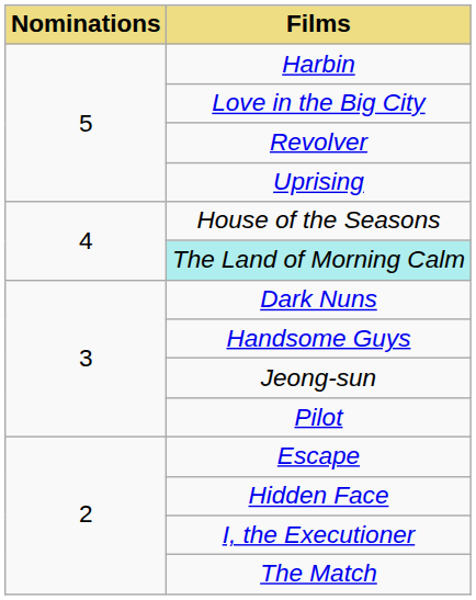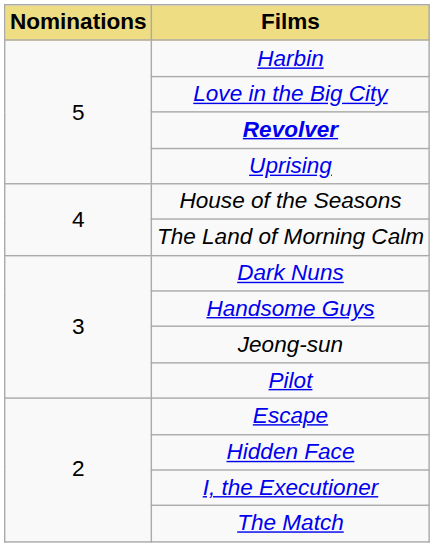Revolver | Films: normal -> bold
The Land of Morning Calm | Films: paleturquoise background -> no background
